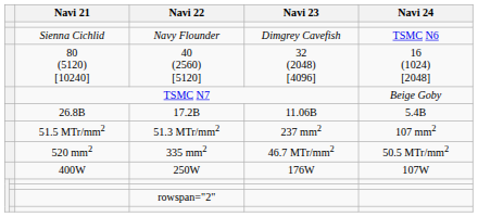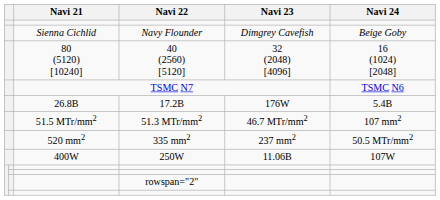Navy Flounder | Navi 24: TSMC N6 -> Beige Goby
TSMC N7 | Navi 24: Beige Goby -> TSMC N6
17.2B | Navi 23: 11.06B -> 176W
51.3 MTr/mm2 | Navi 23: 237 mm2 -> 46.7 MTr/mm2
335 mm2 | Navi 23: 46.7 MTr/mm2 -> 237 mm2
250W | Navi 23: 176W -> 11.06B
